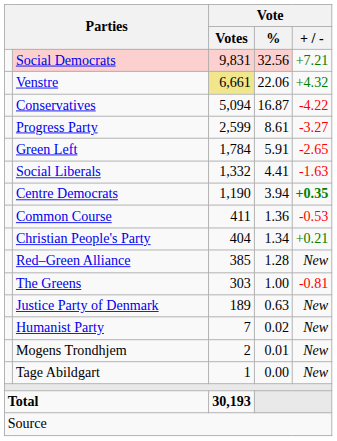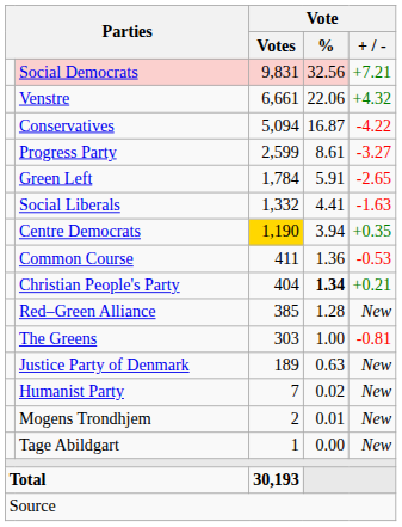Venstre | Vote / Votes: khaki background -> no background
Centre Democrats | Vote / Votes: no background -> gold background
Centre Democrats | Vote / + / -: bold -> normal
Christian People's Party | Vote / %: normal -> bold
